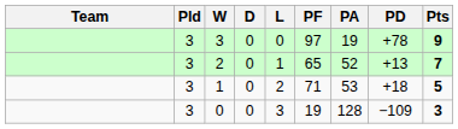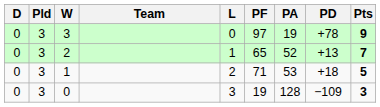columns swapped: Team <-> D
